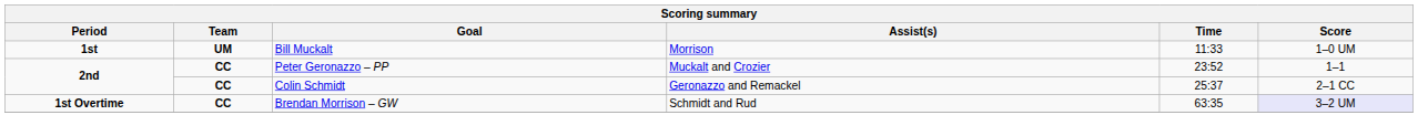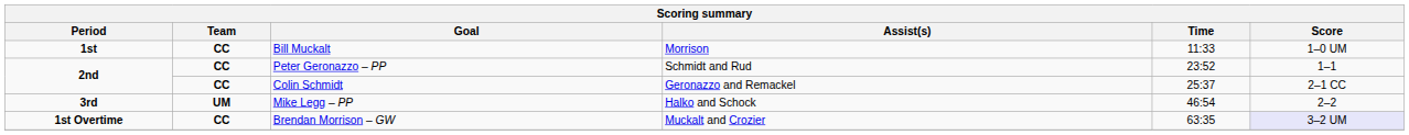Bill Muckalt | Team: UM -> CC
Peter Geronazzo – PP | Assist(s): Muckalt and Crozier -> Schmidt and Rud
+ row: 3rd | UM | Mike Legg – PP | Halko and Schock | 46:54 | 2–2
Brendan Morrison – GW | Assist(s): Schmidt and Rud -> Muckalt and Crozier
